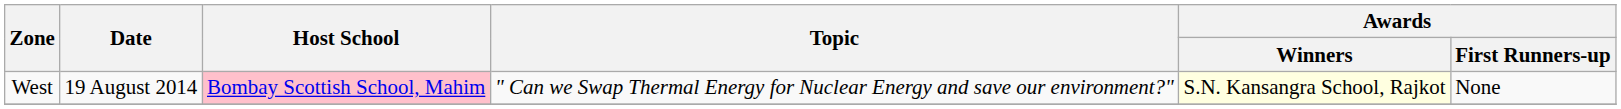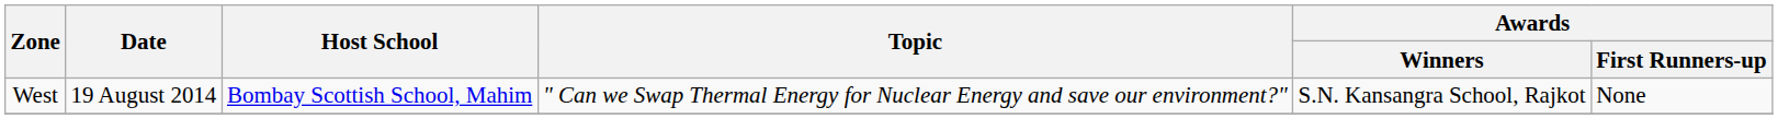West | Host School: pink background -> no background
West | Awards / Winners: lightyellow background -> no background
